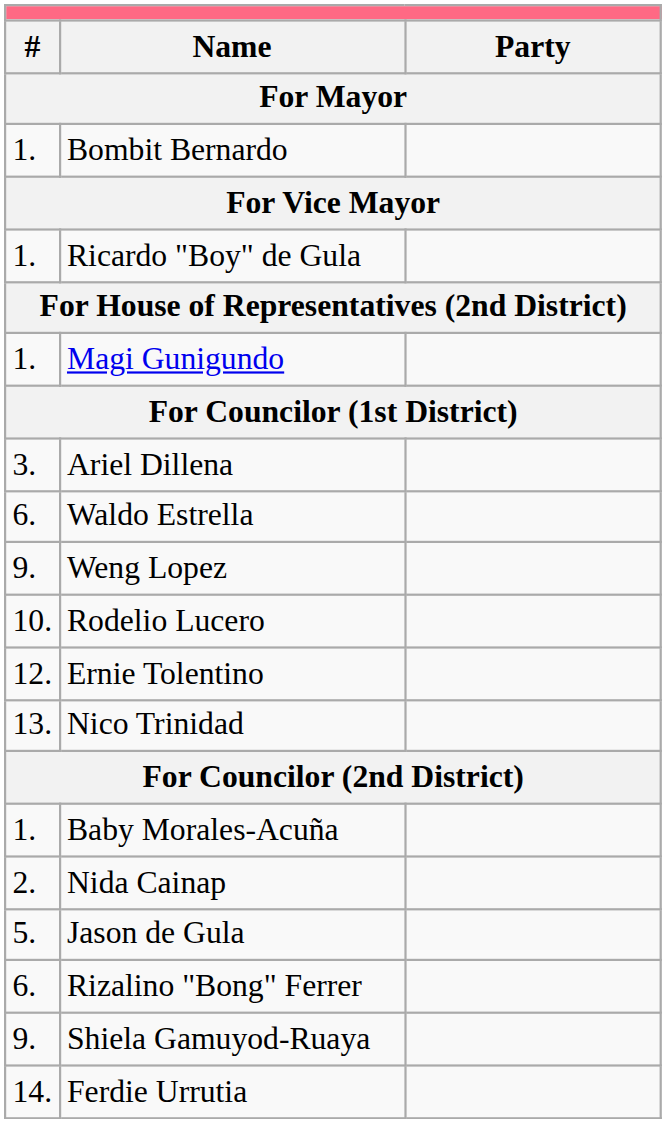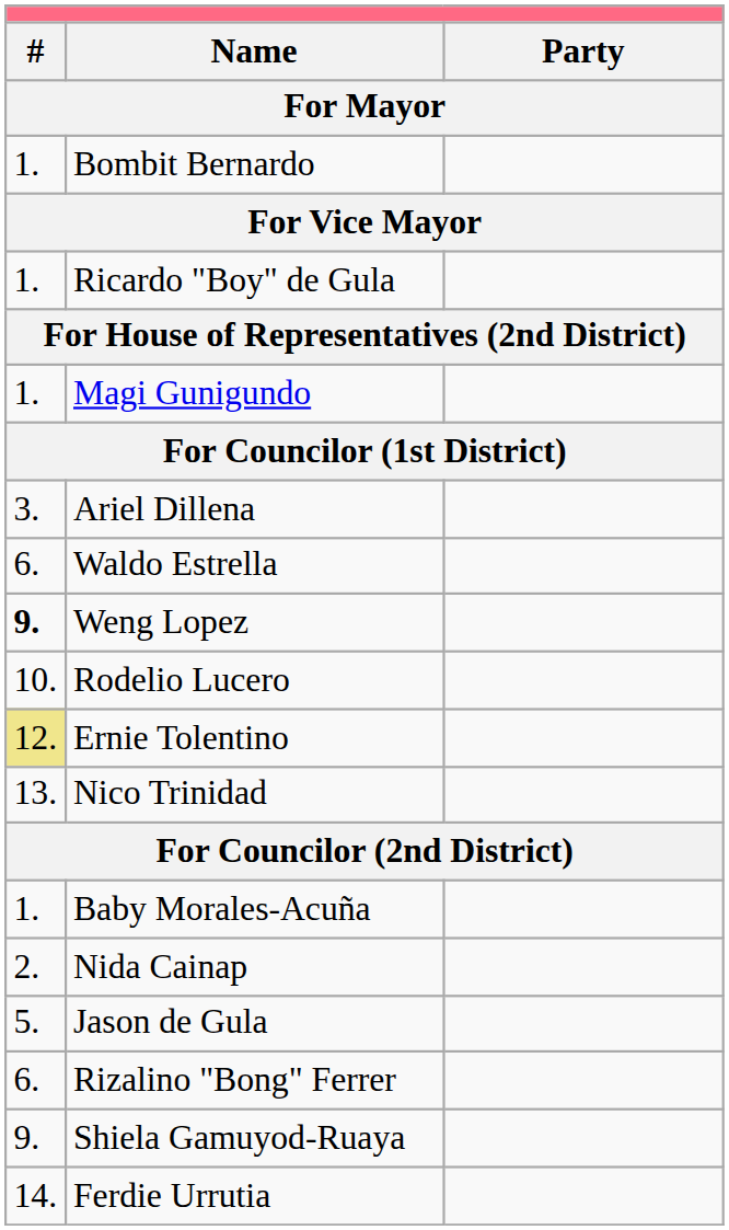Weng Lopez | column 1: normal -> bold
Ernie Tolentino | column 1: no background -> khaki background
